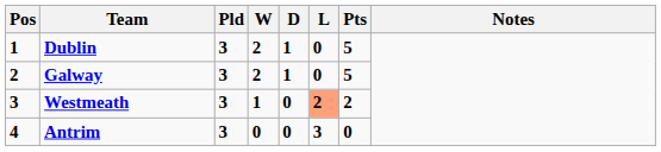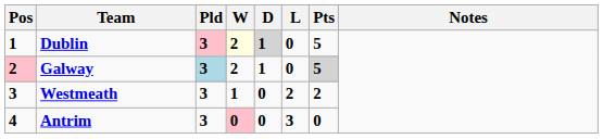Dublin | Pld: no background -> pink background
Dublin | W: no background -> lightyellow background
Dublin | D: no background -> lightgrey background
Galway | Pos: no background -> pink background
Galway | Pld: no background -> lightblue background
Galway | Pts: no background -> lightgrey background
Westmeath | L: lightsalmon background -> no background
Antrim | W: no background -> pink background
